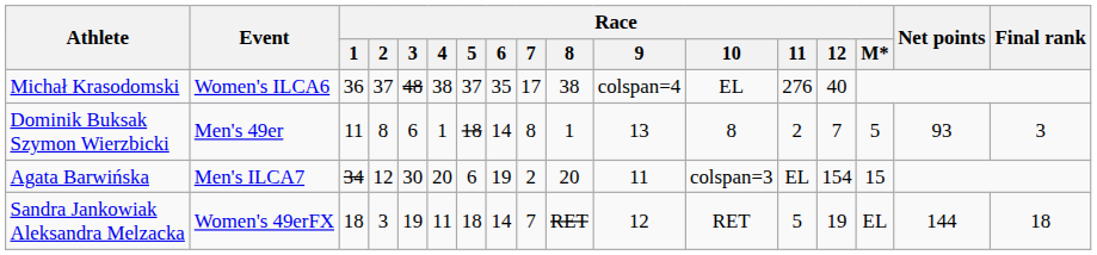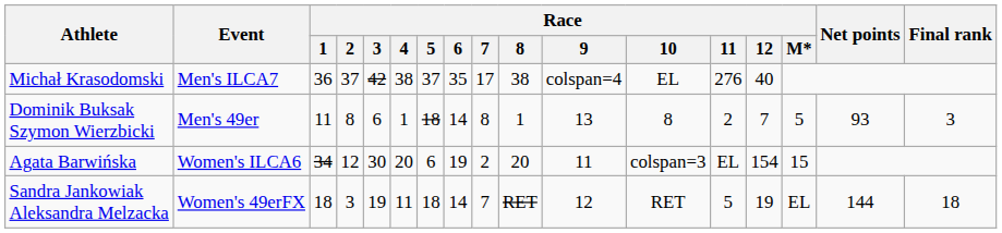Michał Krasodomski | Event: Women's ILCA6 -> Men's ILCA7
Michał Krasodomski | Race / 3: 48 -> 42
Agata Barwińska | Event: Men's ILCA7 -> Women's ILCA6
